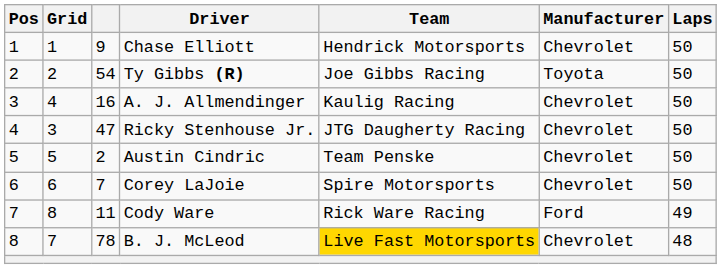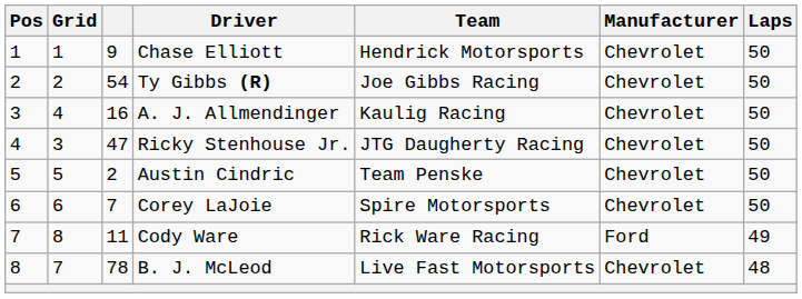Ty Gibbs (R) | Manufacturer: Toyota -> Chevrolet
B. J. McLeod | Team: gold background -> no background
